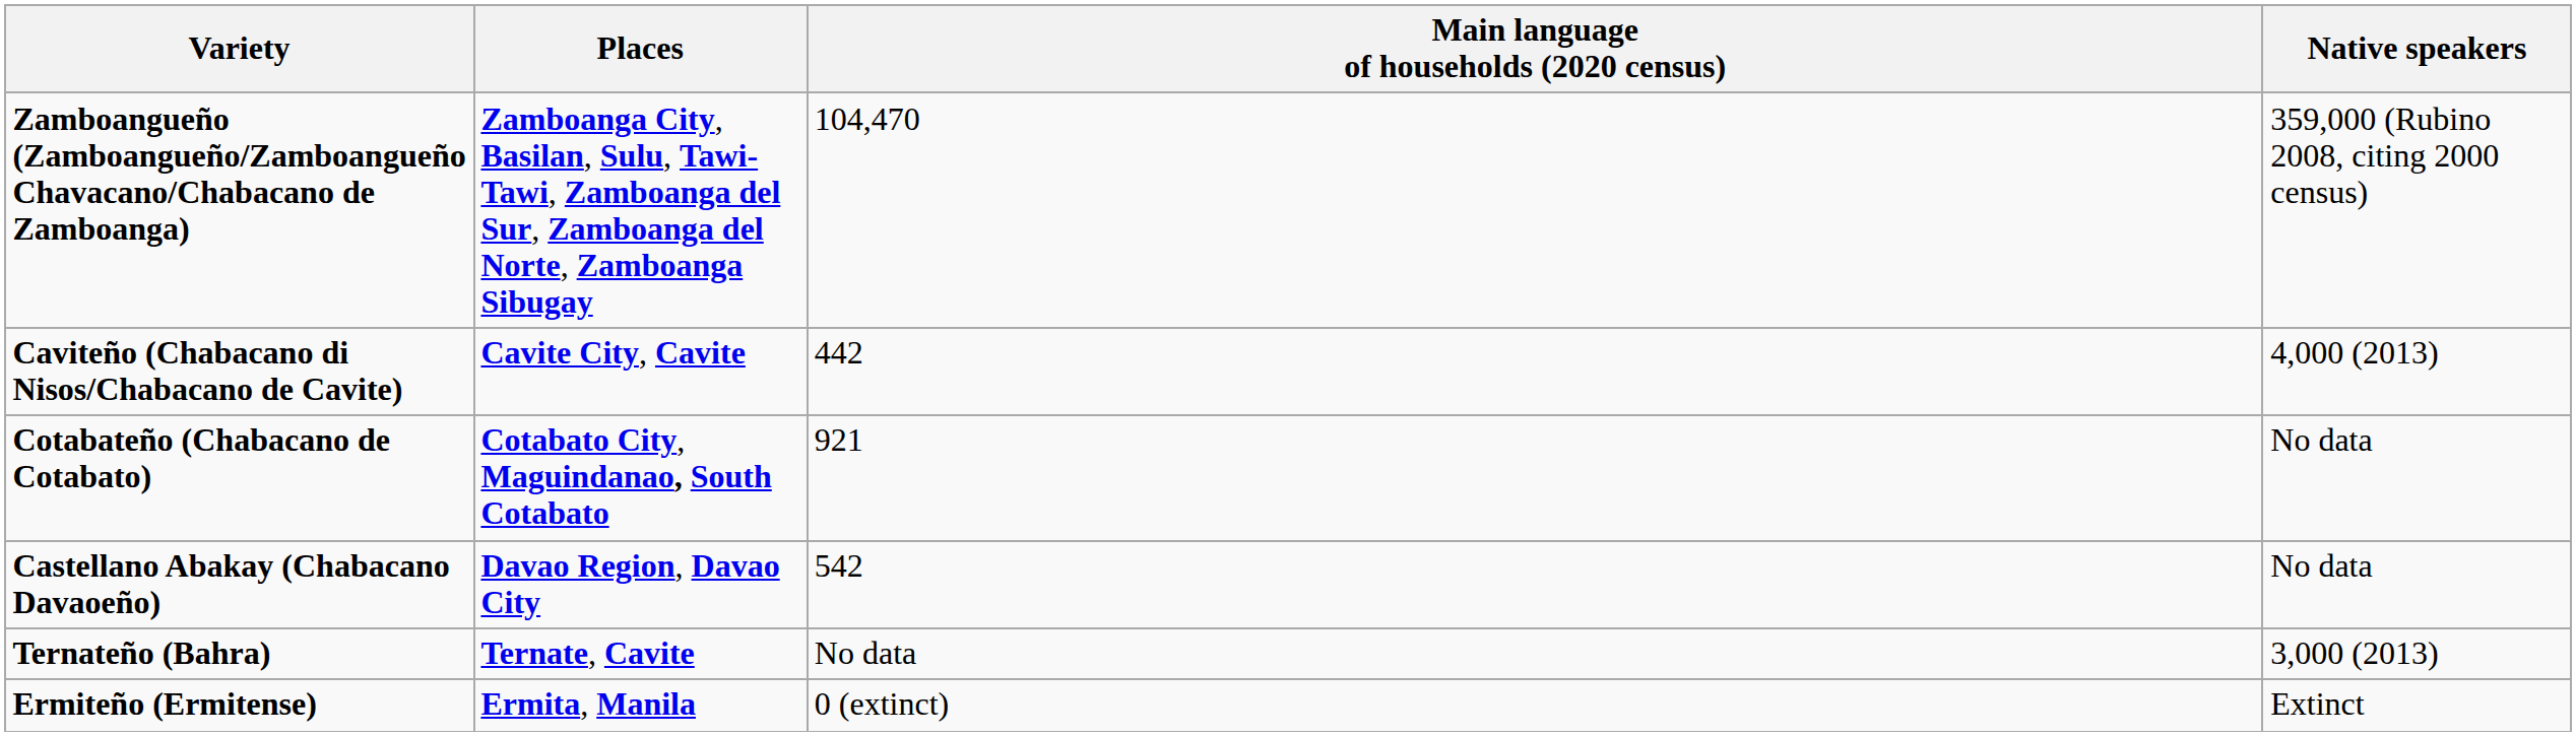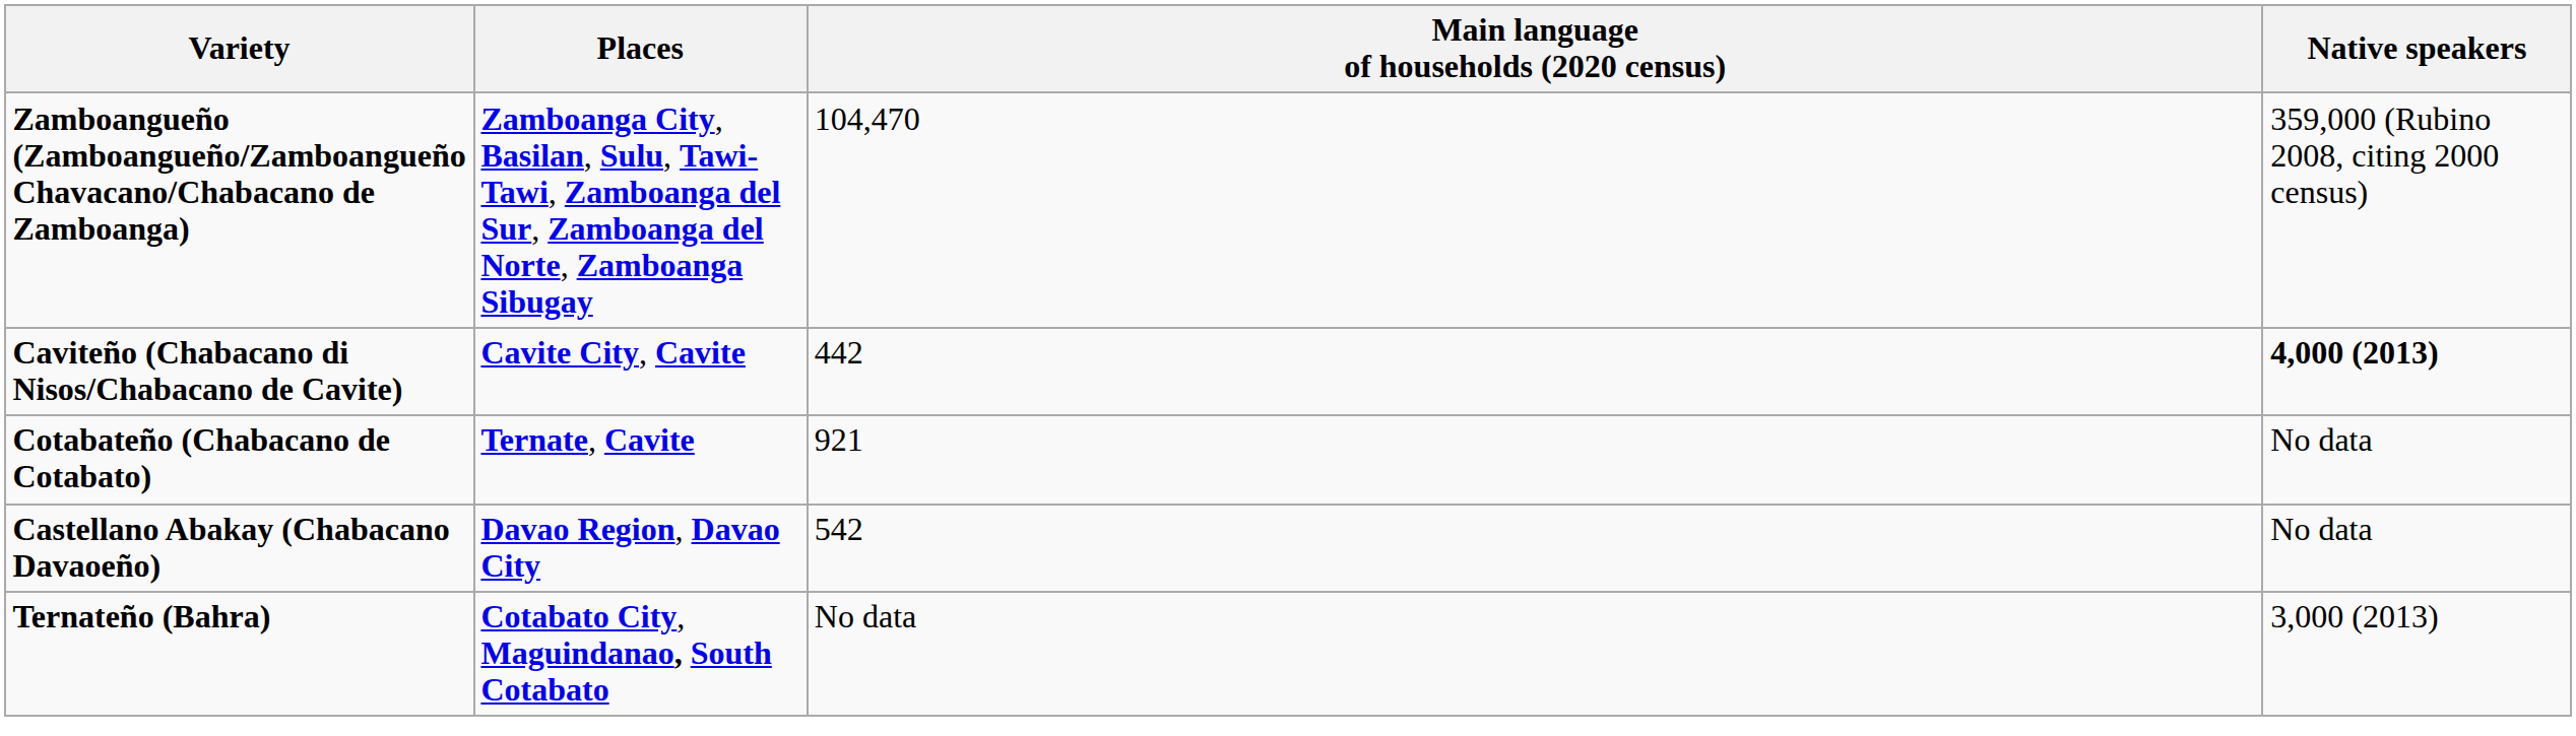Caviteño (Chabacano di Nisos/Chabacano de Cavite) | Native speakers: normal -> bold
Cotabateño (Chabacano de Cotabato) | Places: Cotabato City, Maguindanao, South Cotabato -> Ternate, Cavite
Ternateño (Bahra) | Places: Ternate, Cavite -> Cotabato City, Maguindanao, South Cotabato
- row: Ermiteño (Ermitense) | Ermita, Manila | 0 (extinct) | Extinct
